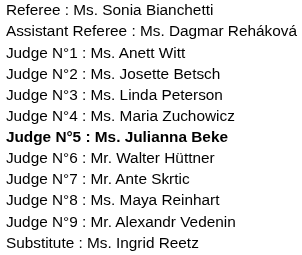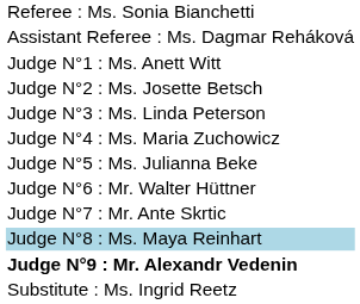row 7 | column 1: bold -> normal
row 10 | column 1: no background -> lightblue background
row 11 | column 1: normal -> bold
